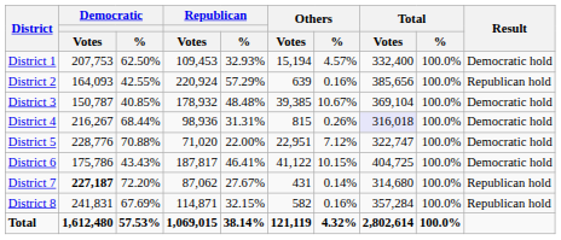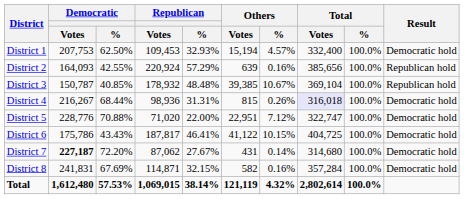District 3 | Result: Democratic hold -> Republican hold
District 7 | Result: Republican hold -> Democratic hold
District 8 | Result: Republican hold -> Democratic hold
